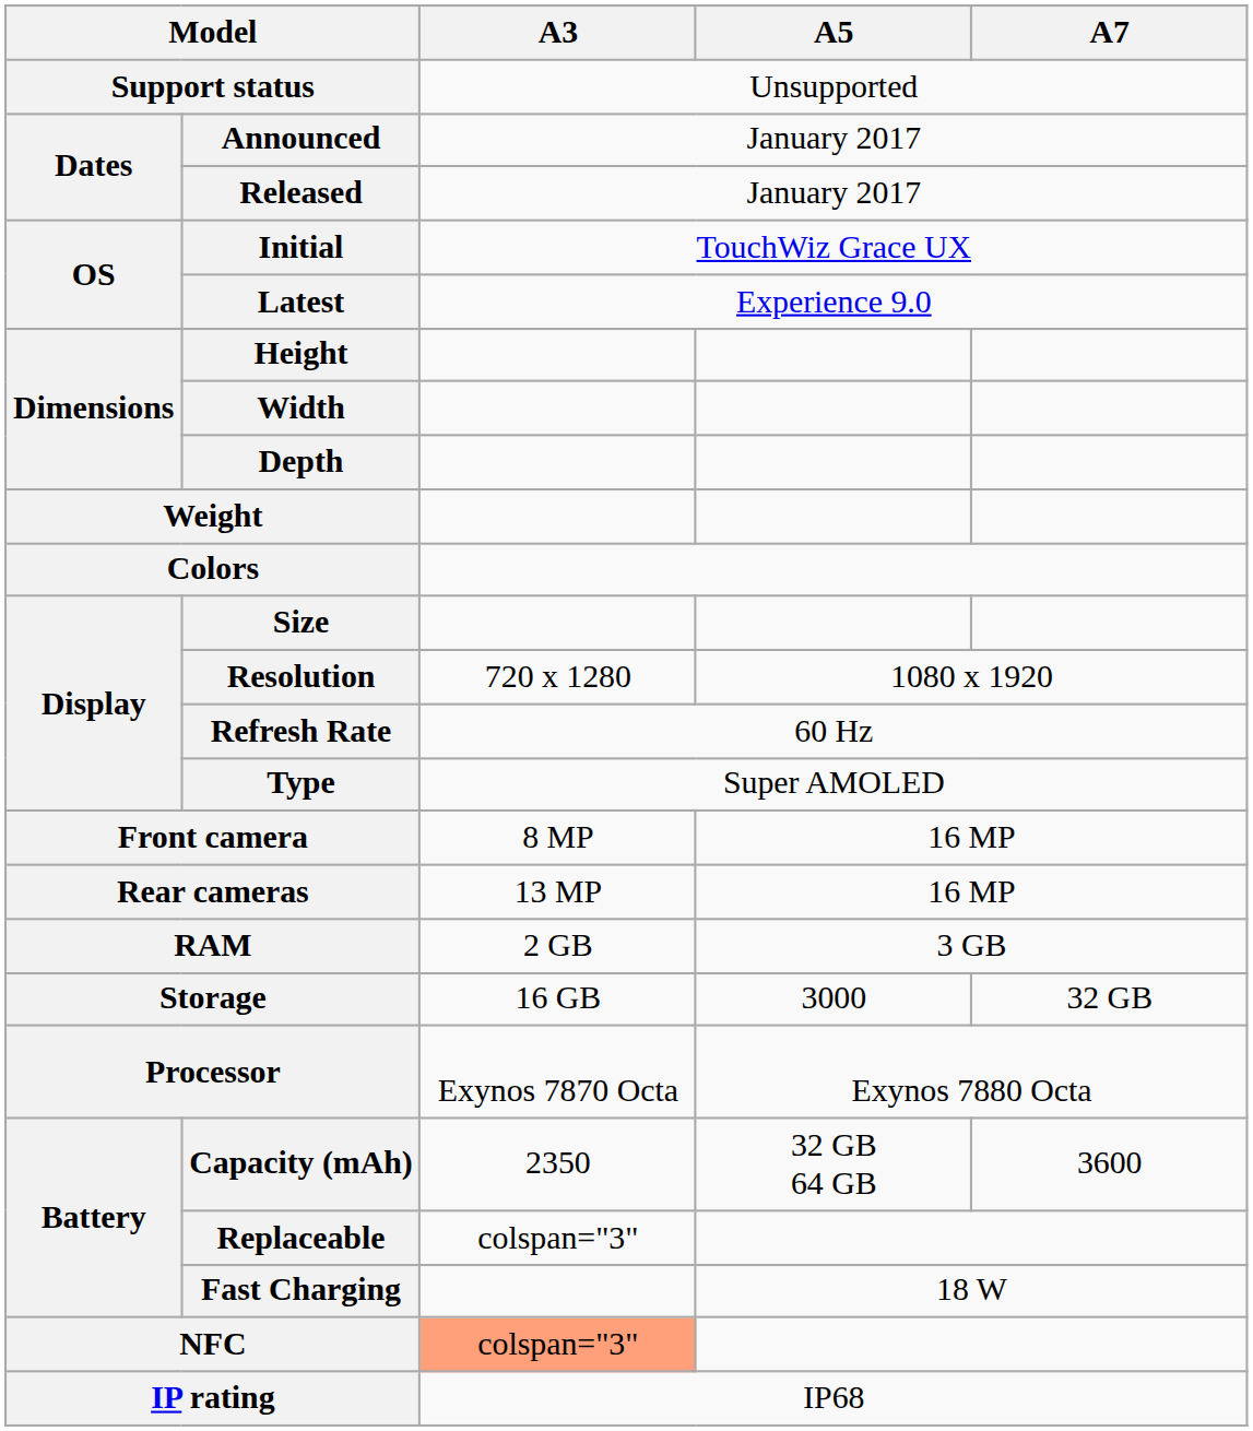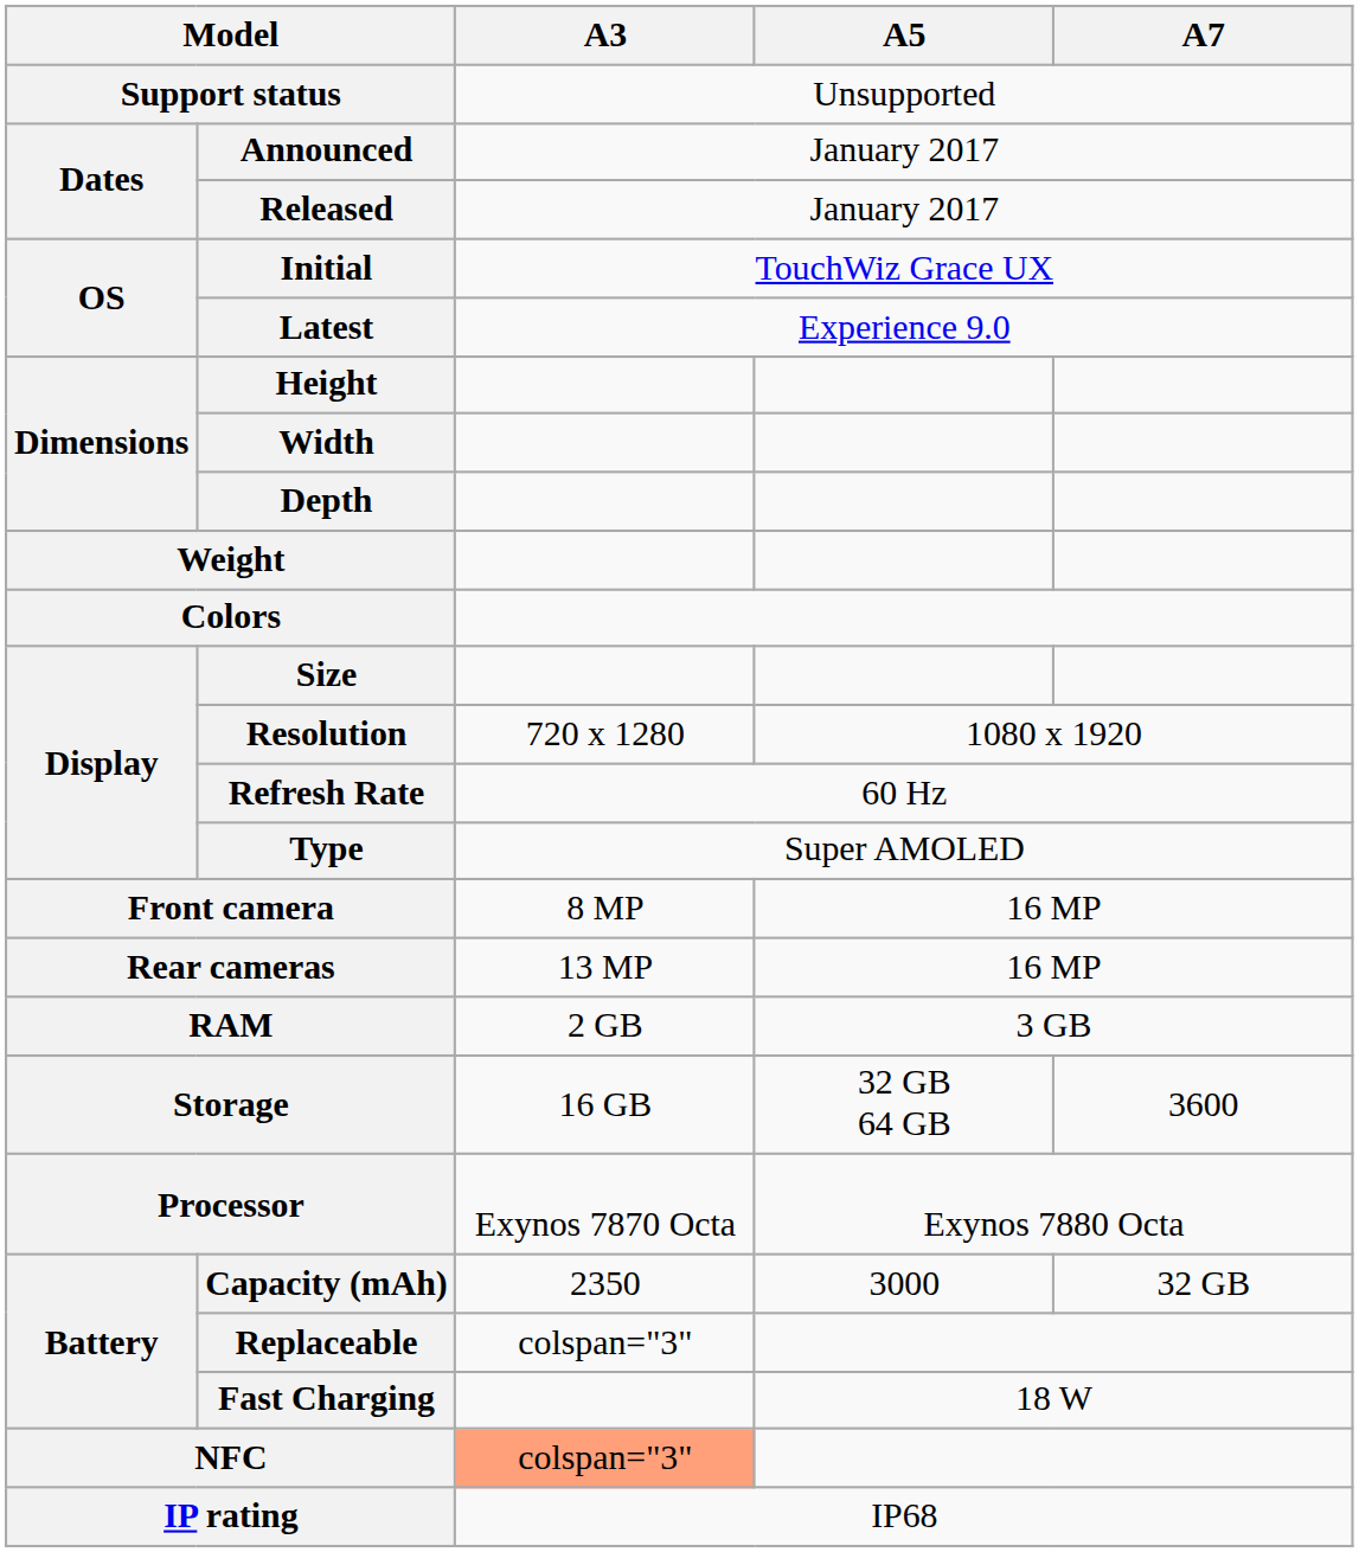Storage | A5: 3000 -> 32 GB 64 GB
Storage | A7: 32 GB -> 3600
Capacity (mAh) | A5: 32 GB 64 GB -> 3000
Capacity (mAh) | A7: 3600 -> 32 GB
